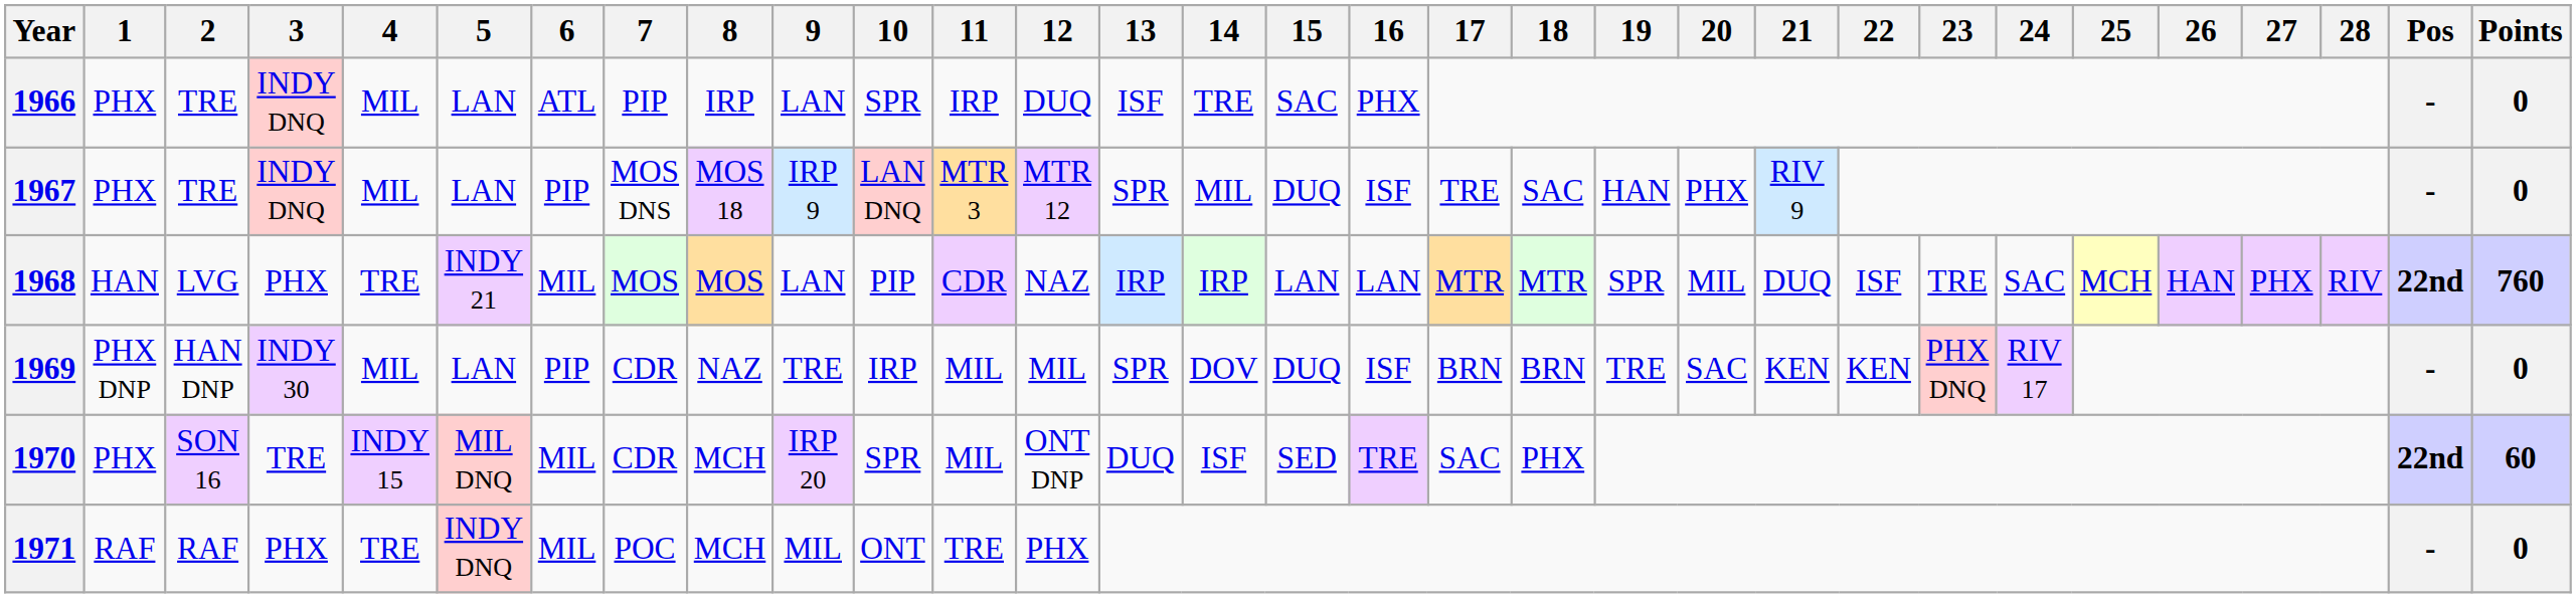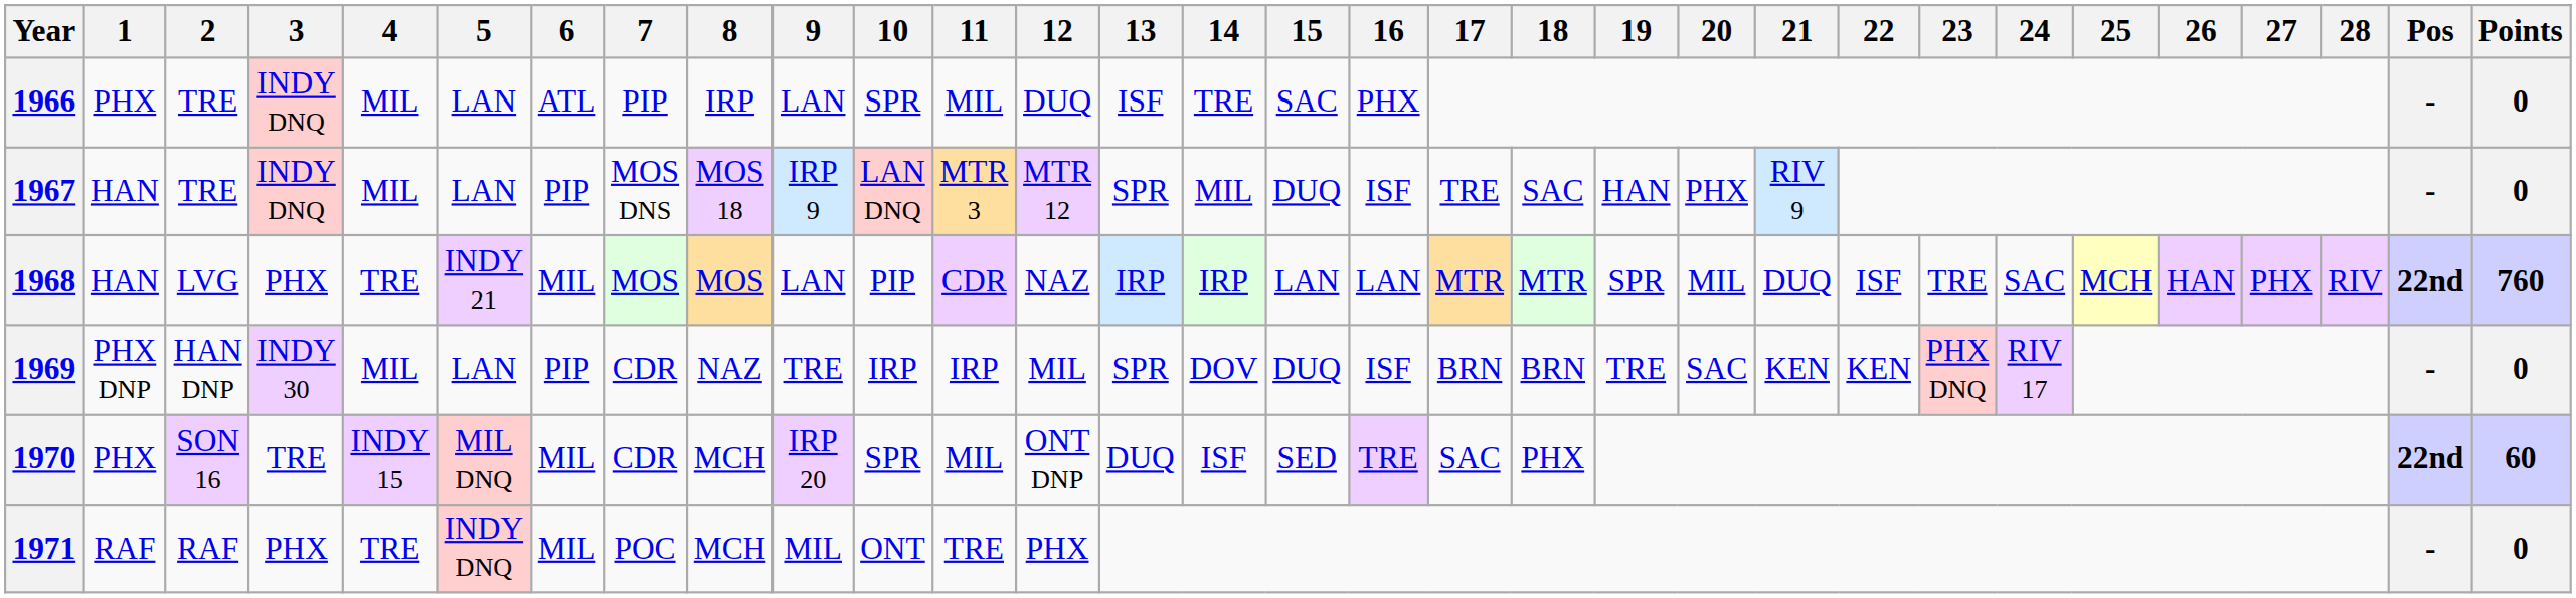1966 | 11: IRP -> MIL
1967 | 1: PHX -> HAN
1969 | 11: MIL -> IRP
